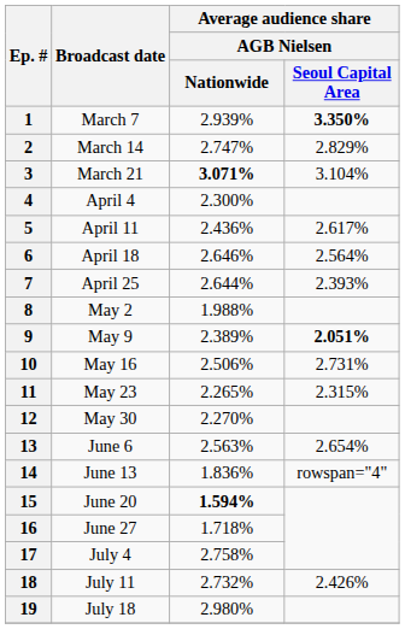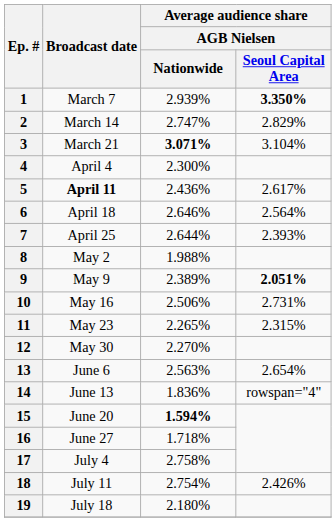5 | Broadcast date: normal -> bold
18 | Average audience share / AGB Nielsen / Nationwide: 2.732% -> 2.754%
19 | Average audience share / AGB Nielsen / Nationwide: 2.980% -> 2.180%
